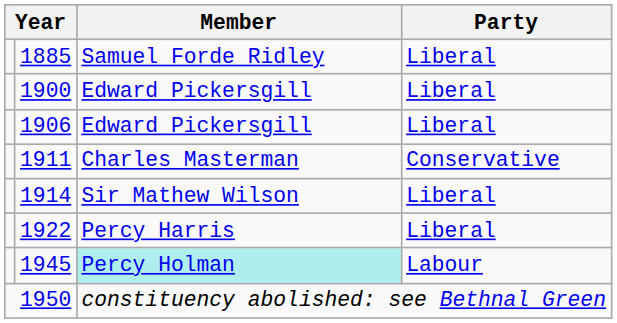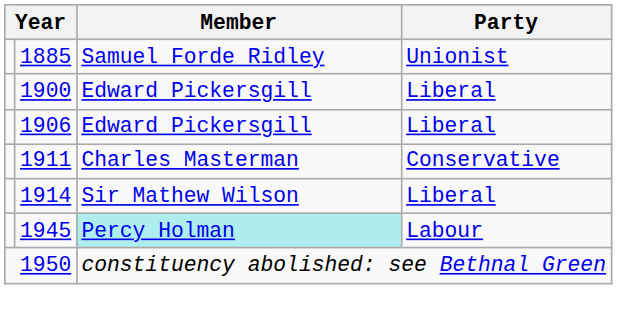1885 | Party: Liberal -> Unionist
- row: 1922 | Percy Harris | Liberal
